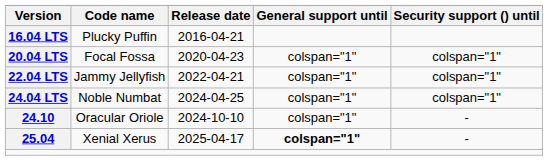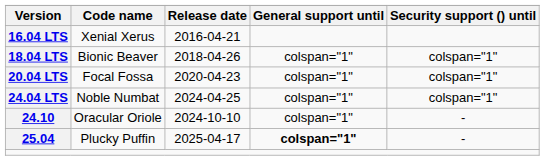16.04 LTS | Code name: Plucky Puffin -> Xenial Xerus
+ row: 18.04 LTS | Bionic Beaver | 2018-04-26 | colspan="1" | colspan="1"
- row: 22.04 LTS | Jammy Jellyfish | 2022-04-21 | colspan="1" | colspan="1"
25.04 | Code name: Xenial Xerus -> Plucky Puffin
